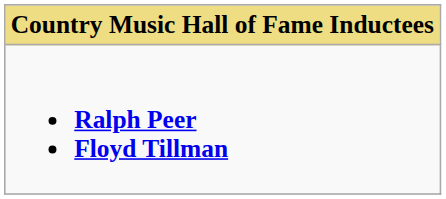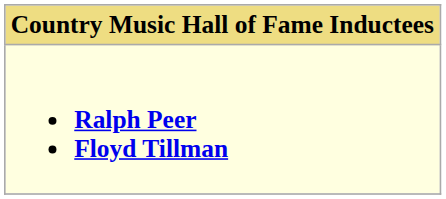row 2 | column 1: no background -> lightyellow background
